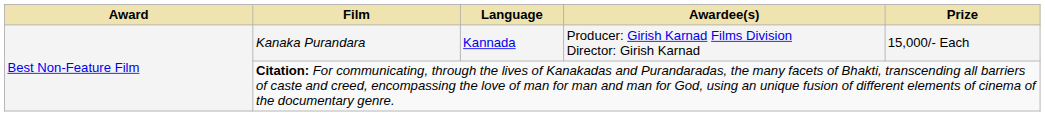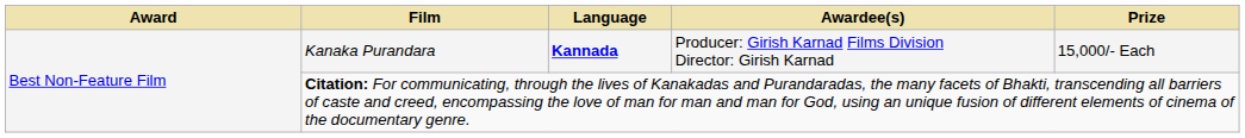Kanaka Purandara | Language: normal -> bold
